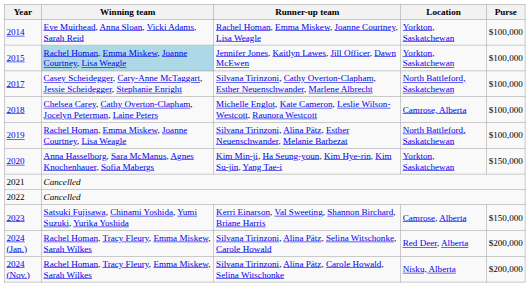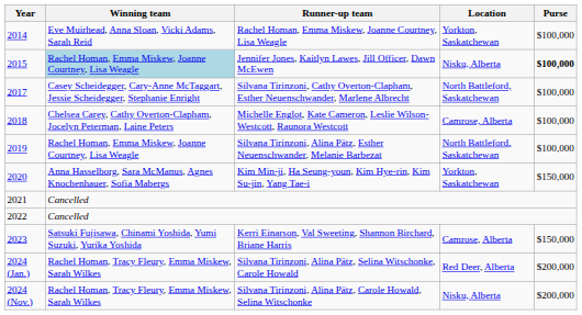Jennifer Jones, Kaitlyn Lawes, Jill Officer, Dawn McEwen | Location: Yorkton, Saskatchewan -> Nisku, Alberta
Jennifer Jones, Kaitlyn Lawes, Jill Officer, Dawn McEwen | Purse: normal -> bold
